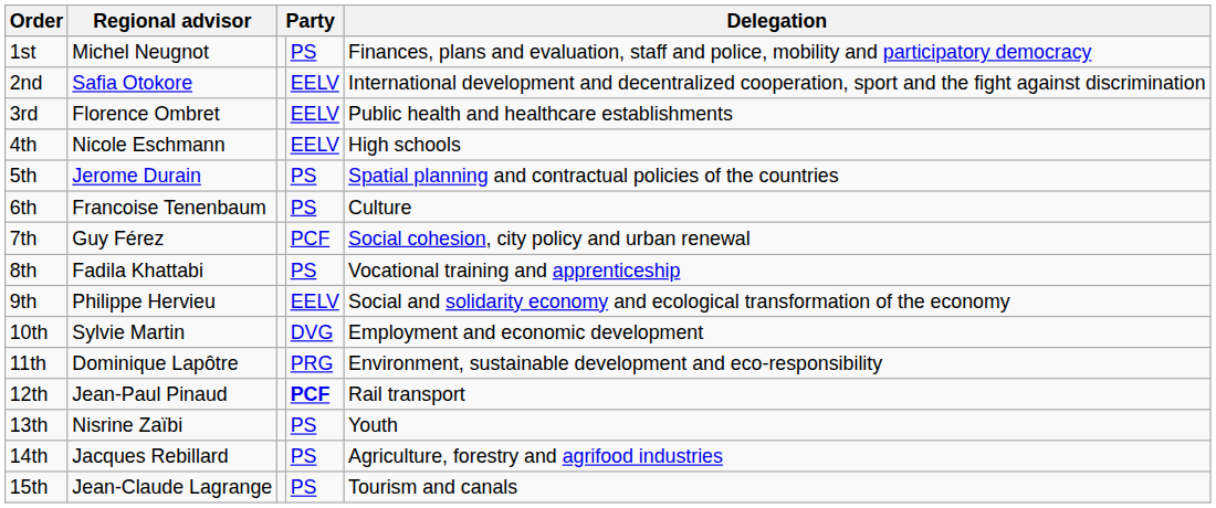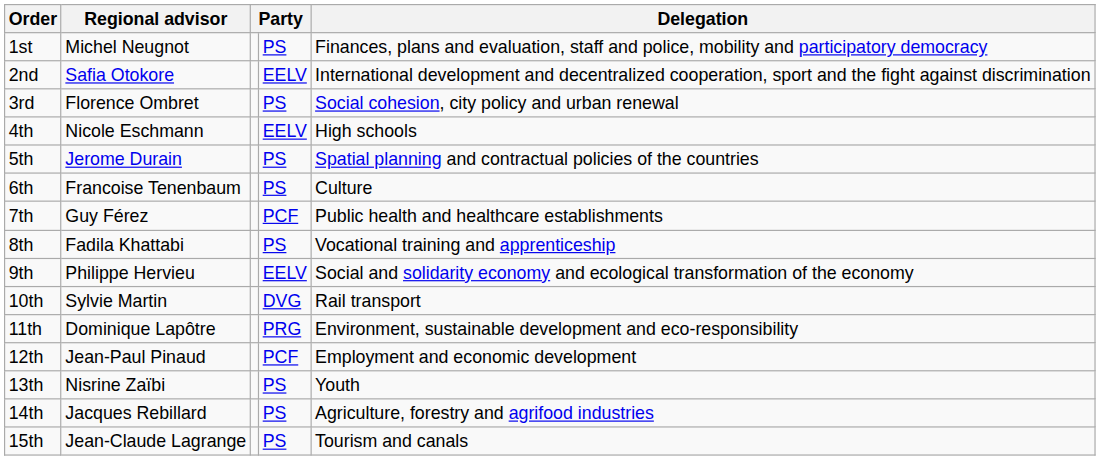3rd | column 4: EELV -> PS
3rd | Delegation: Public health and healthcare establishments -> Social cohesion, city policy and urban renewal
7th | Delegation: Social cohesion, city policy and urban renewal -> Public health and healthcare establishments
10th | Delegation: Employment and economic development -> Rail transport
12th | column 4: bold -> normal
12th | Delegation: Rail transport -> Employment and economic development
